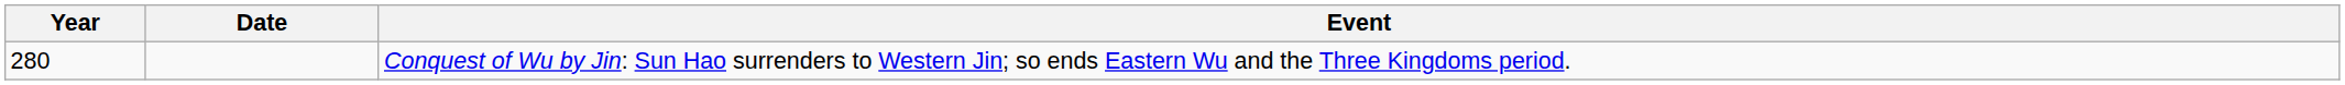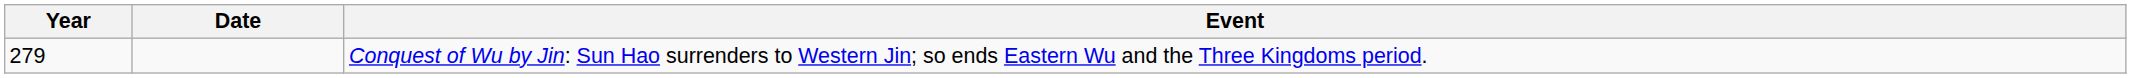row 2 | Year: 280 -> 279
